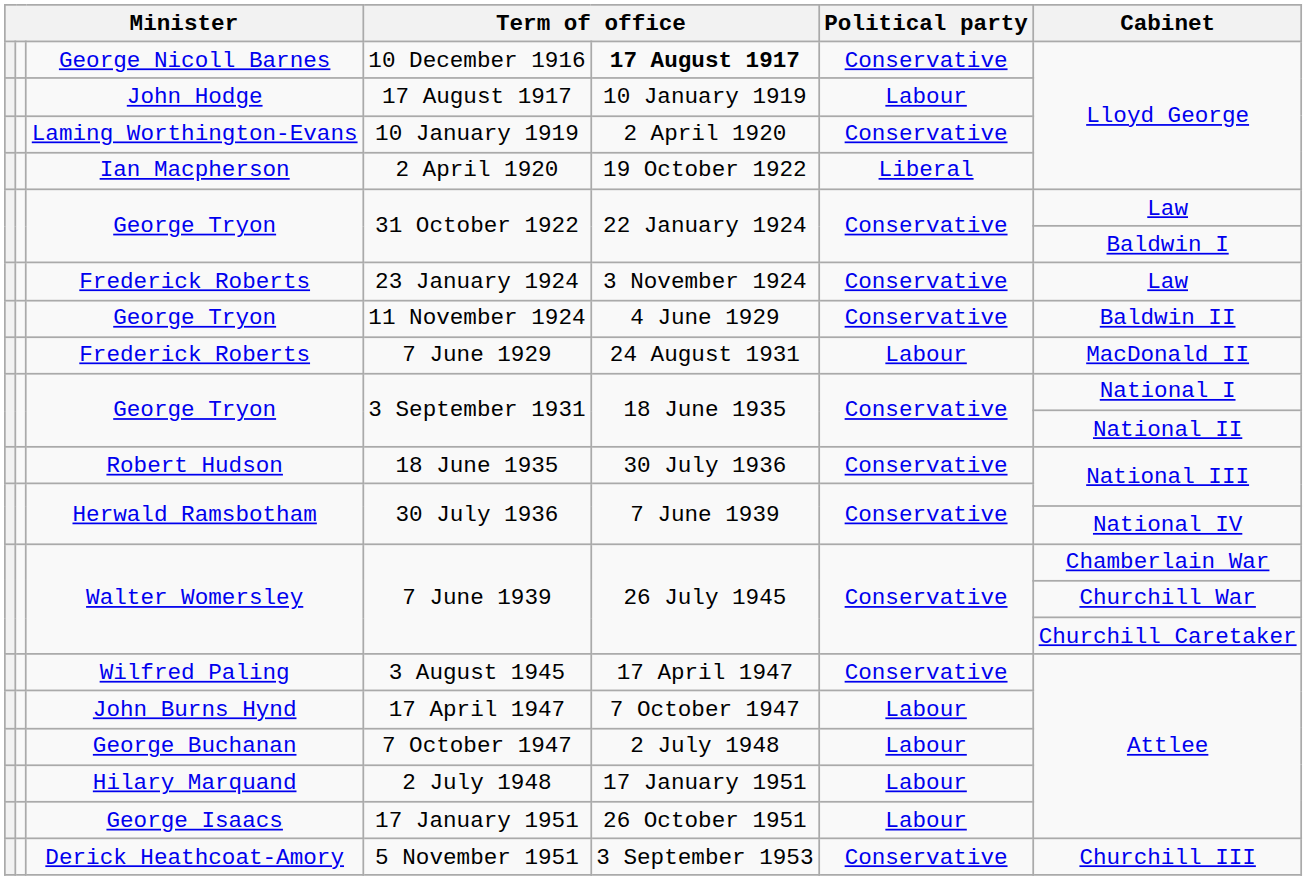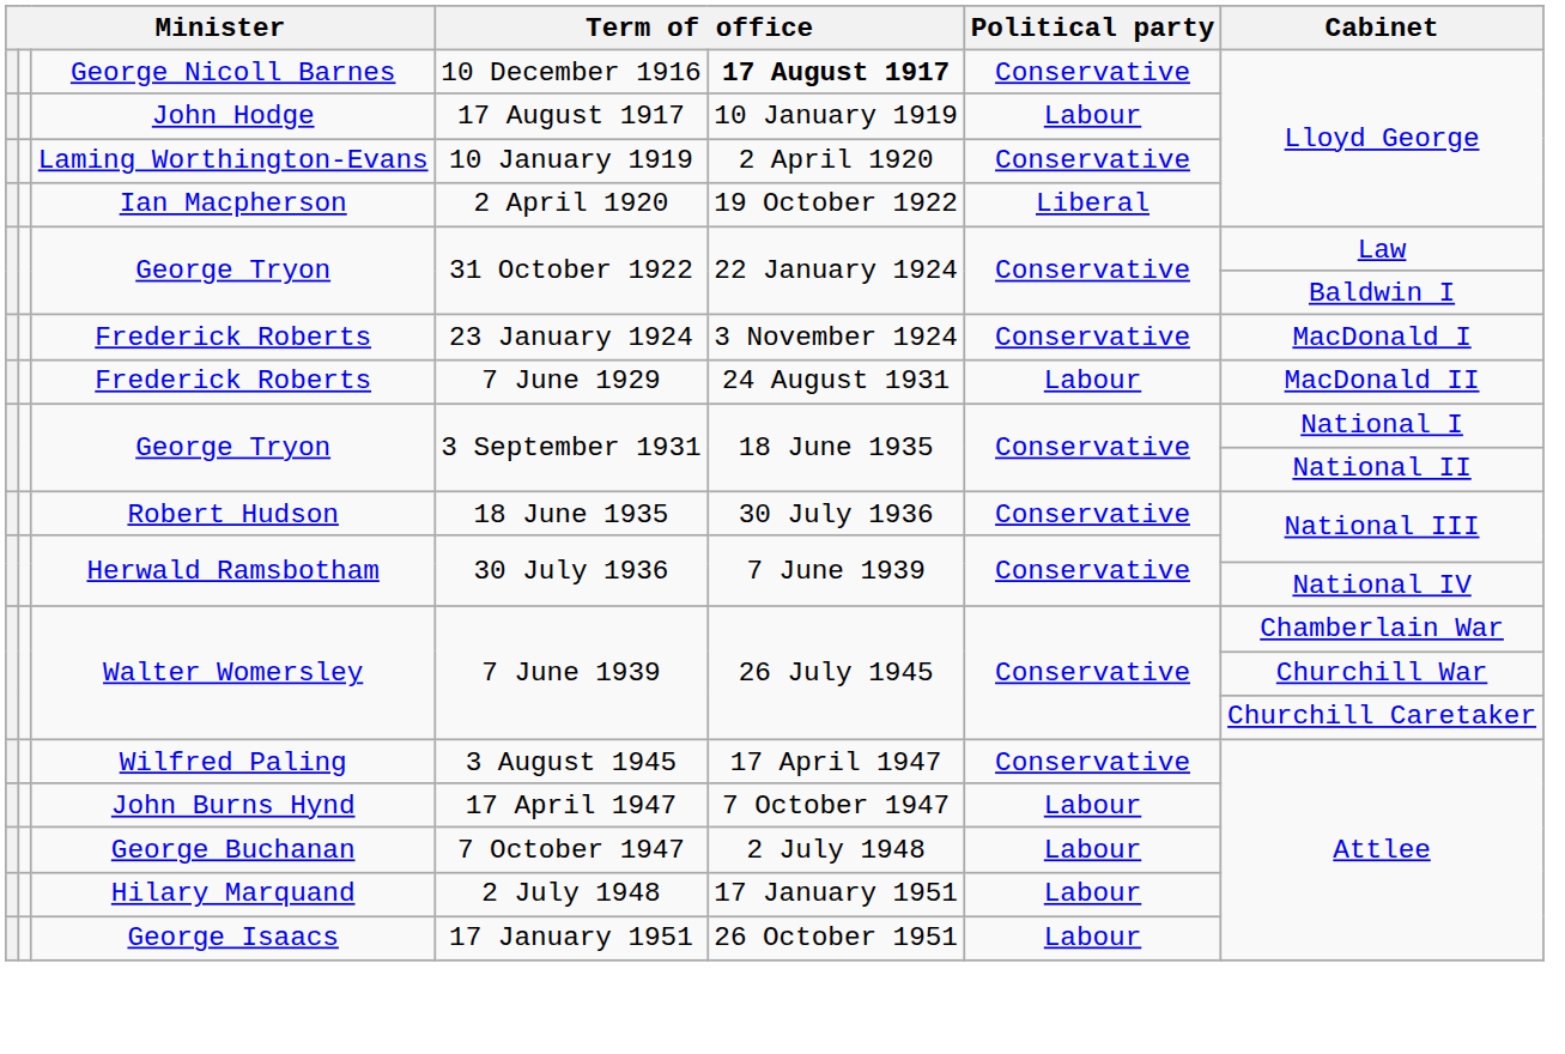23 January 1924 | Cabinet: Law -> MacDonald I
- row: George Tryon | 11 November 1924 | 4 June 1929 | Conservative | Baldwin II
- row: Derick Heathcoat-Amory | 5 November 1951 | 3 September 1953 | Conservative | Churchill III
